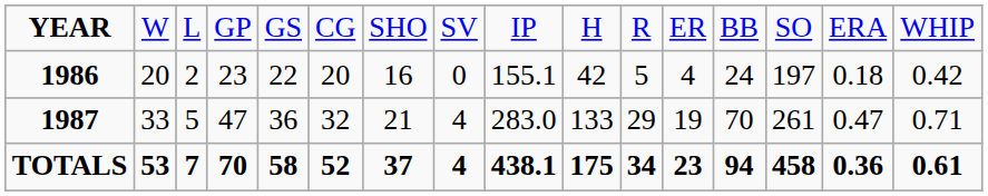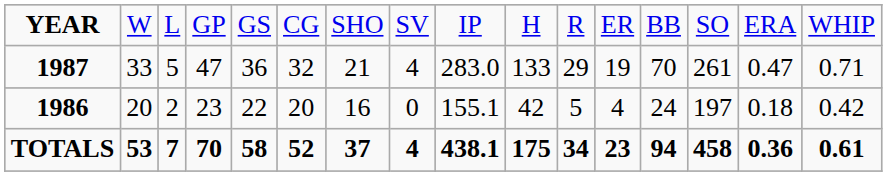rows swapped: 1986 <-> 1987
